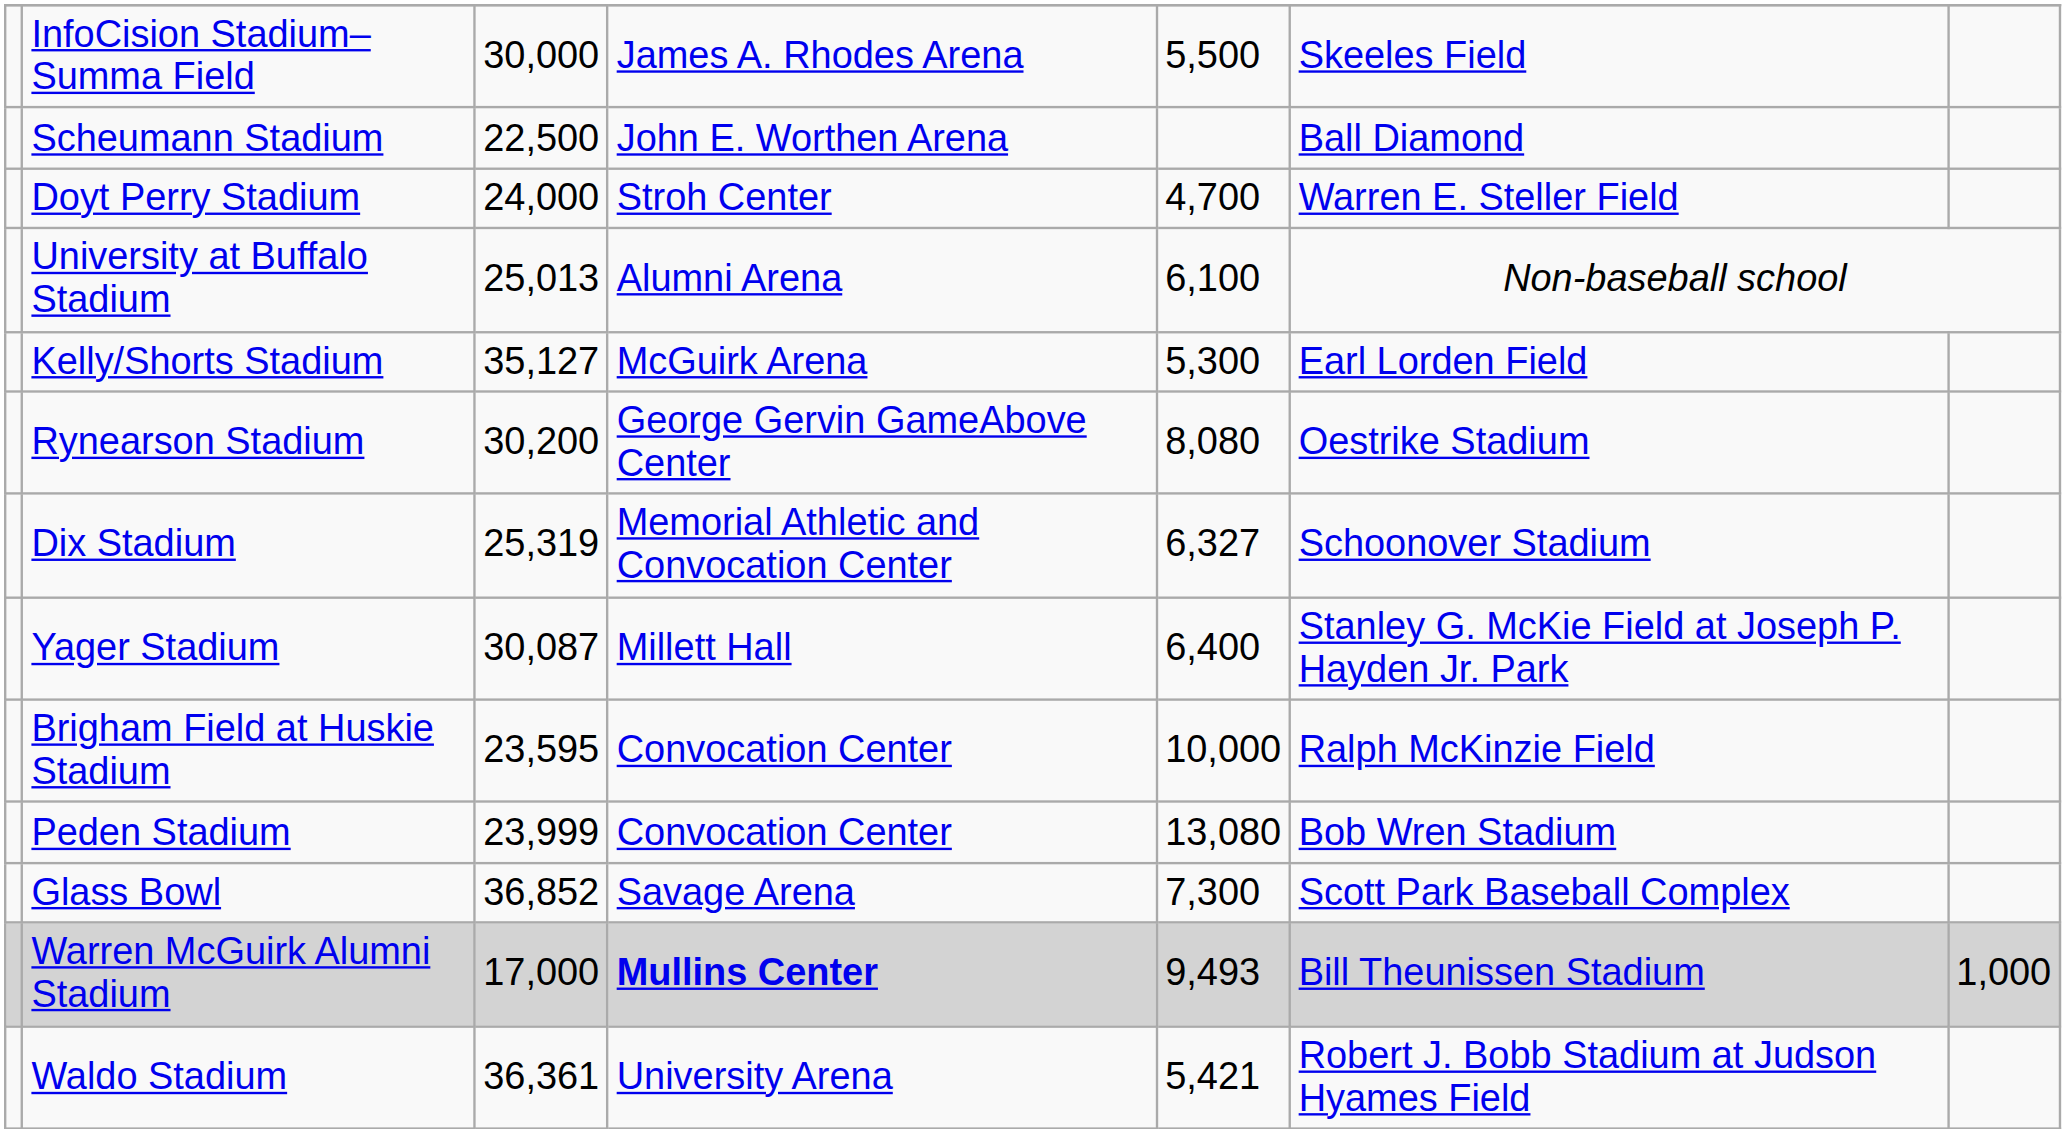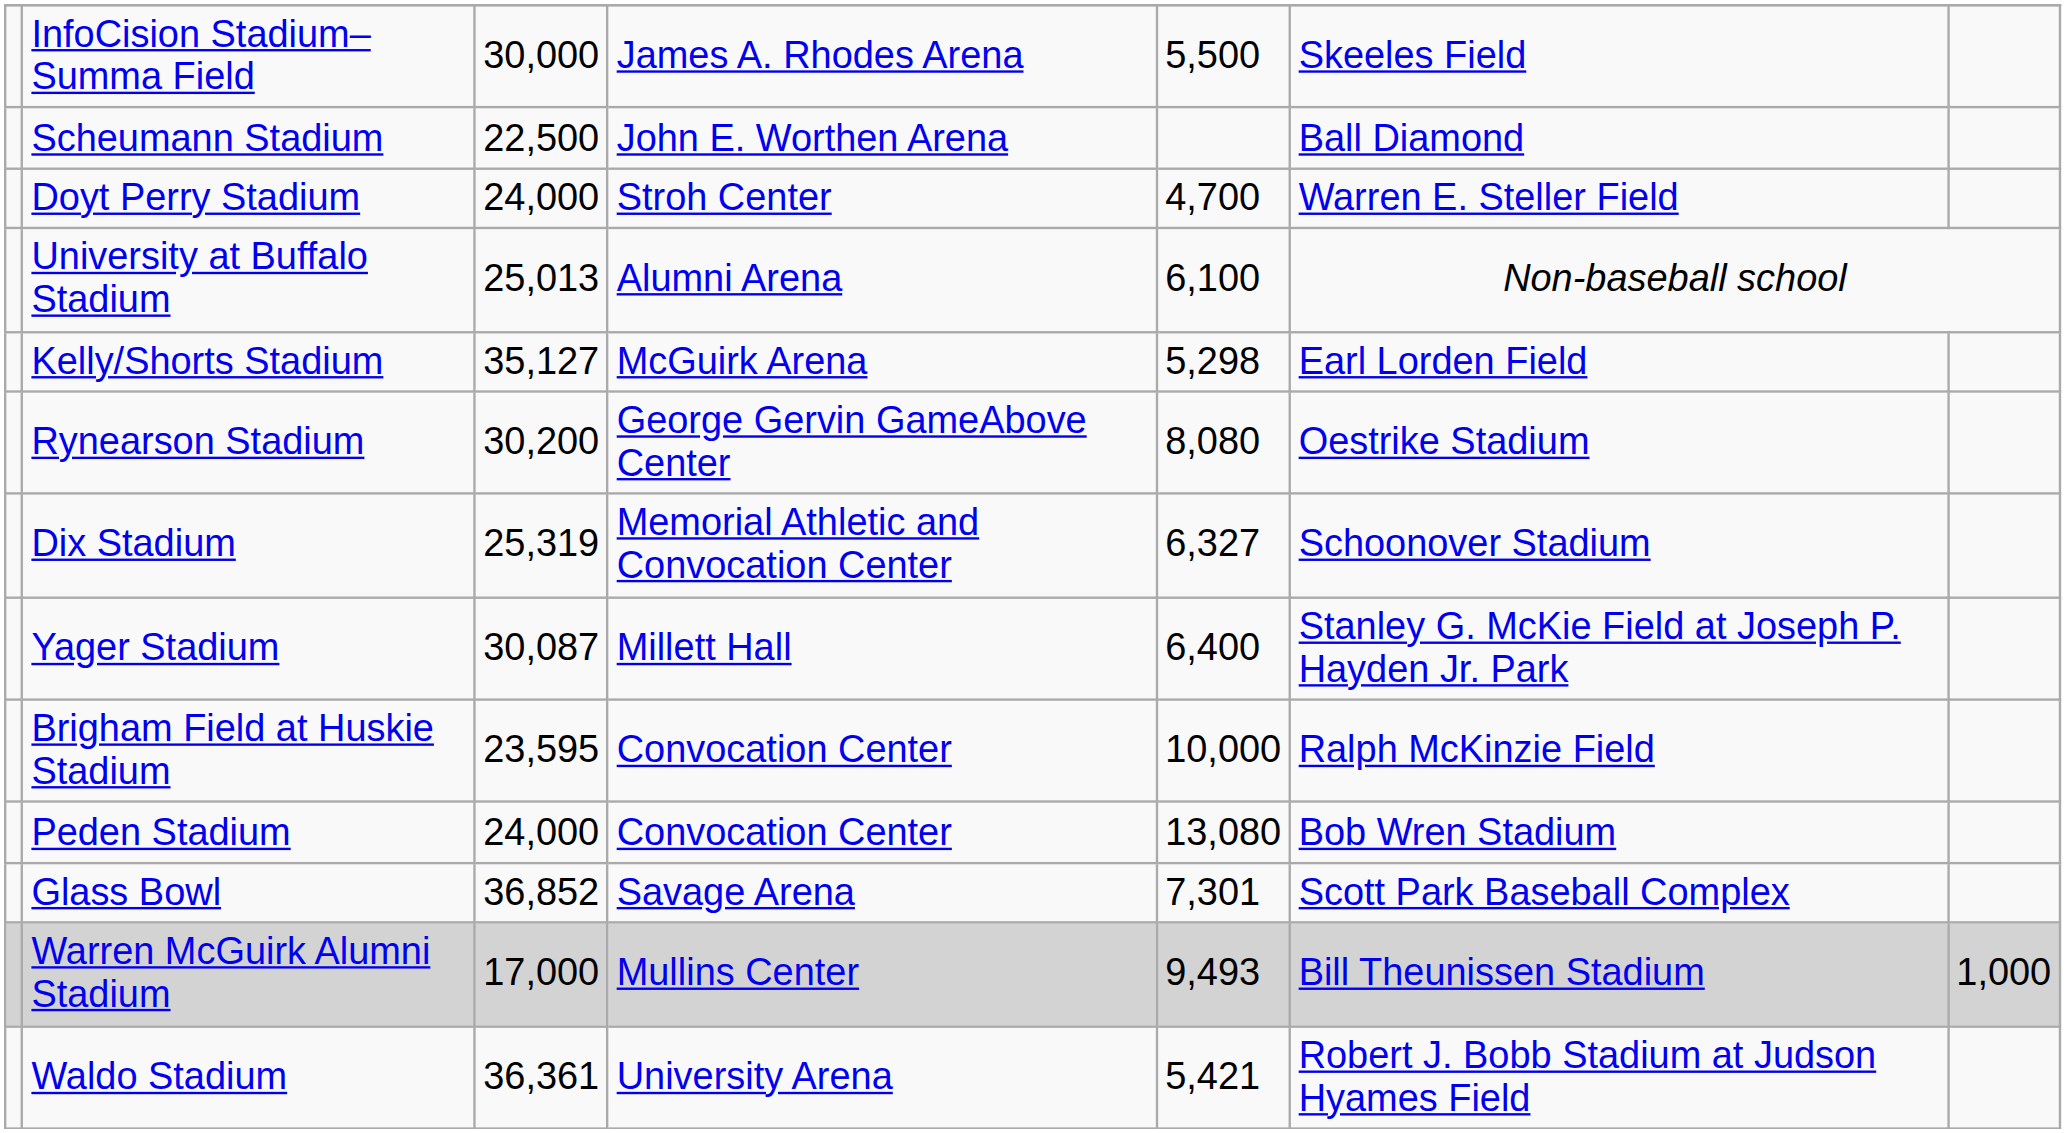Kelly/Shorts Stadium | column 5: 5,300 -> 5,298
Peden Stadium | column 3: 23,999 -> 24,000
Glass Bowl | column 5: 7,300 -> 7,301
Warren McGuirk Alumni Stadium | column 4: bold -> normal
